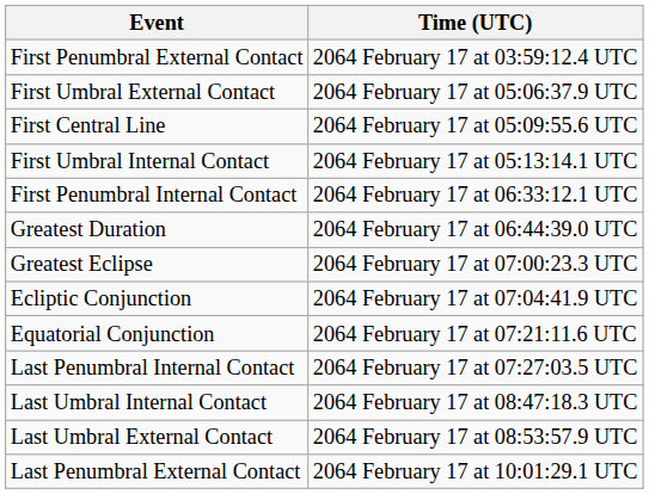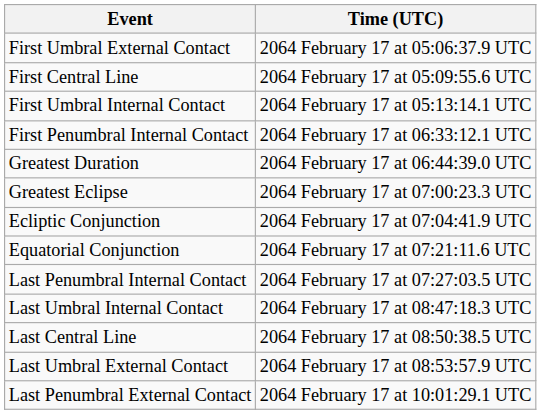- row: First Penumbral External Contact | 2064 February 17 at 03:59:12.4 UTC
+ row: Last Central Line | 2064 February 17 at 08:50:38.5 UTC
